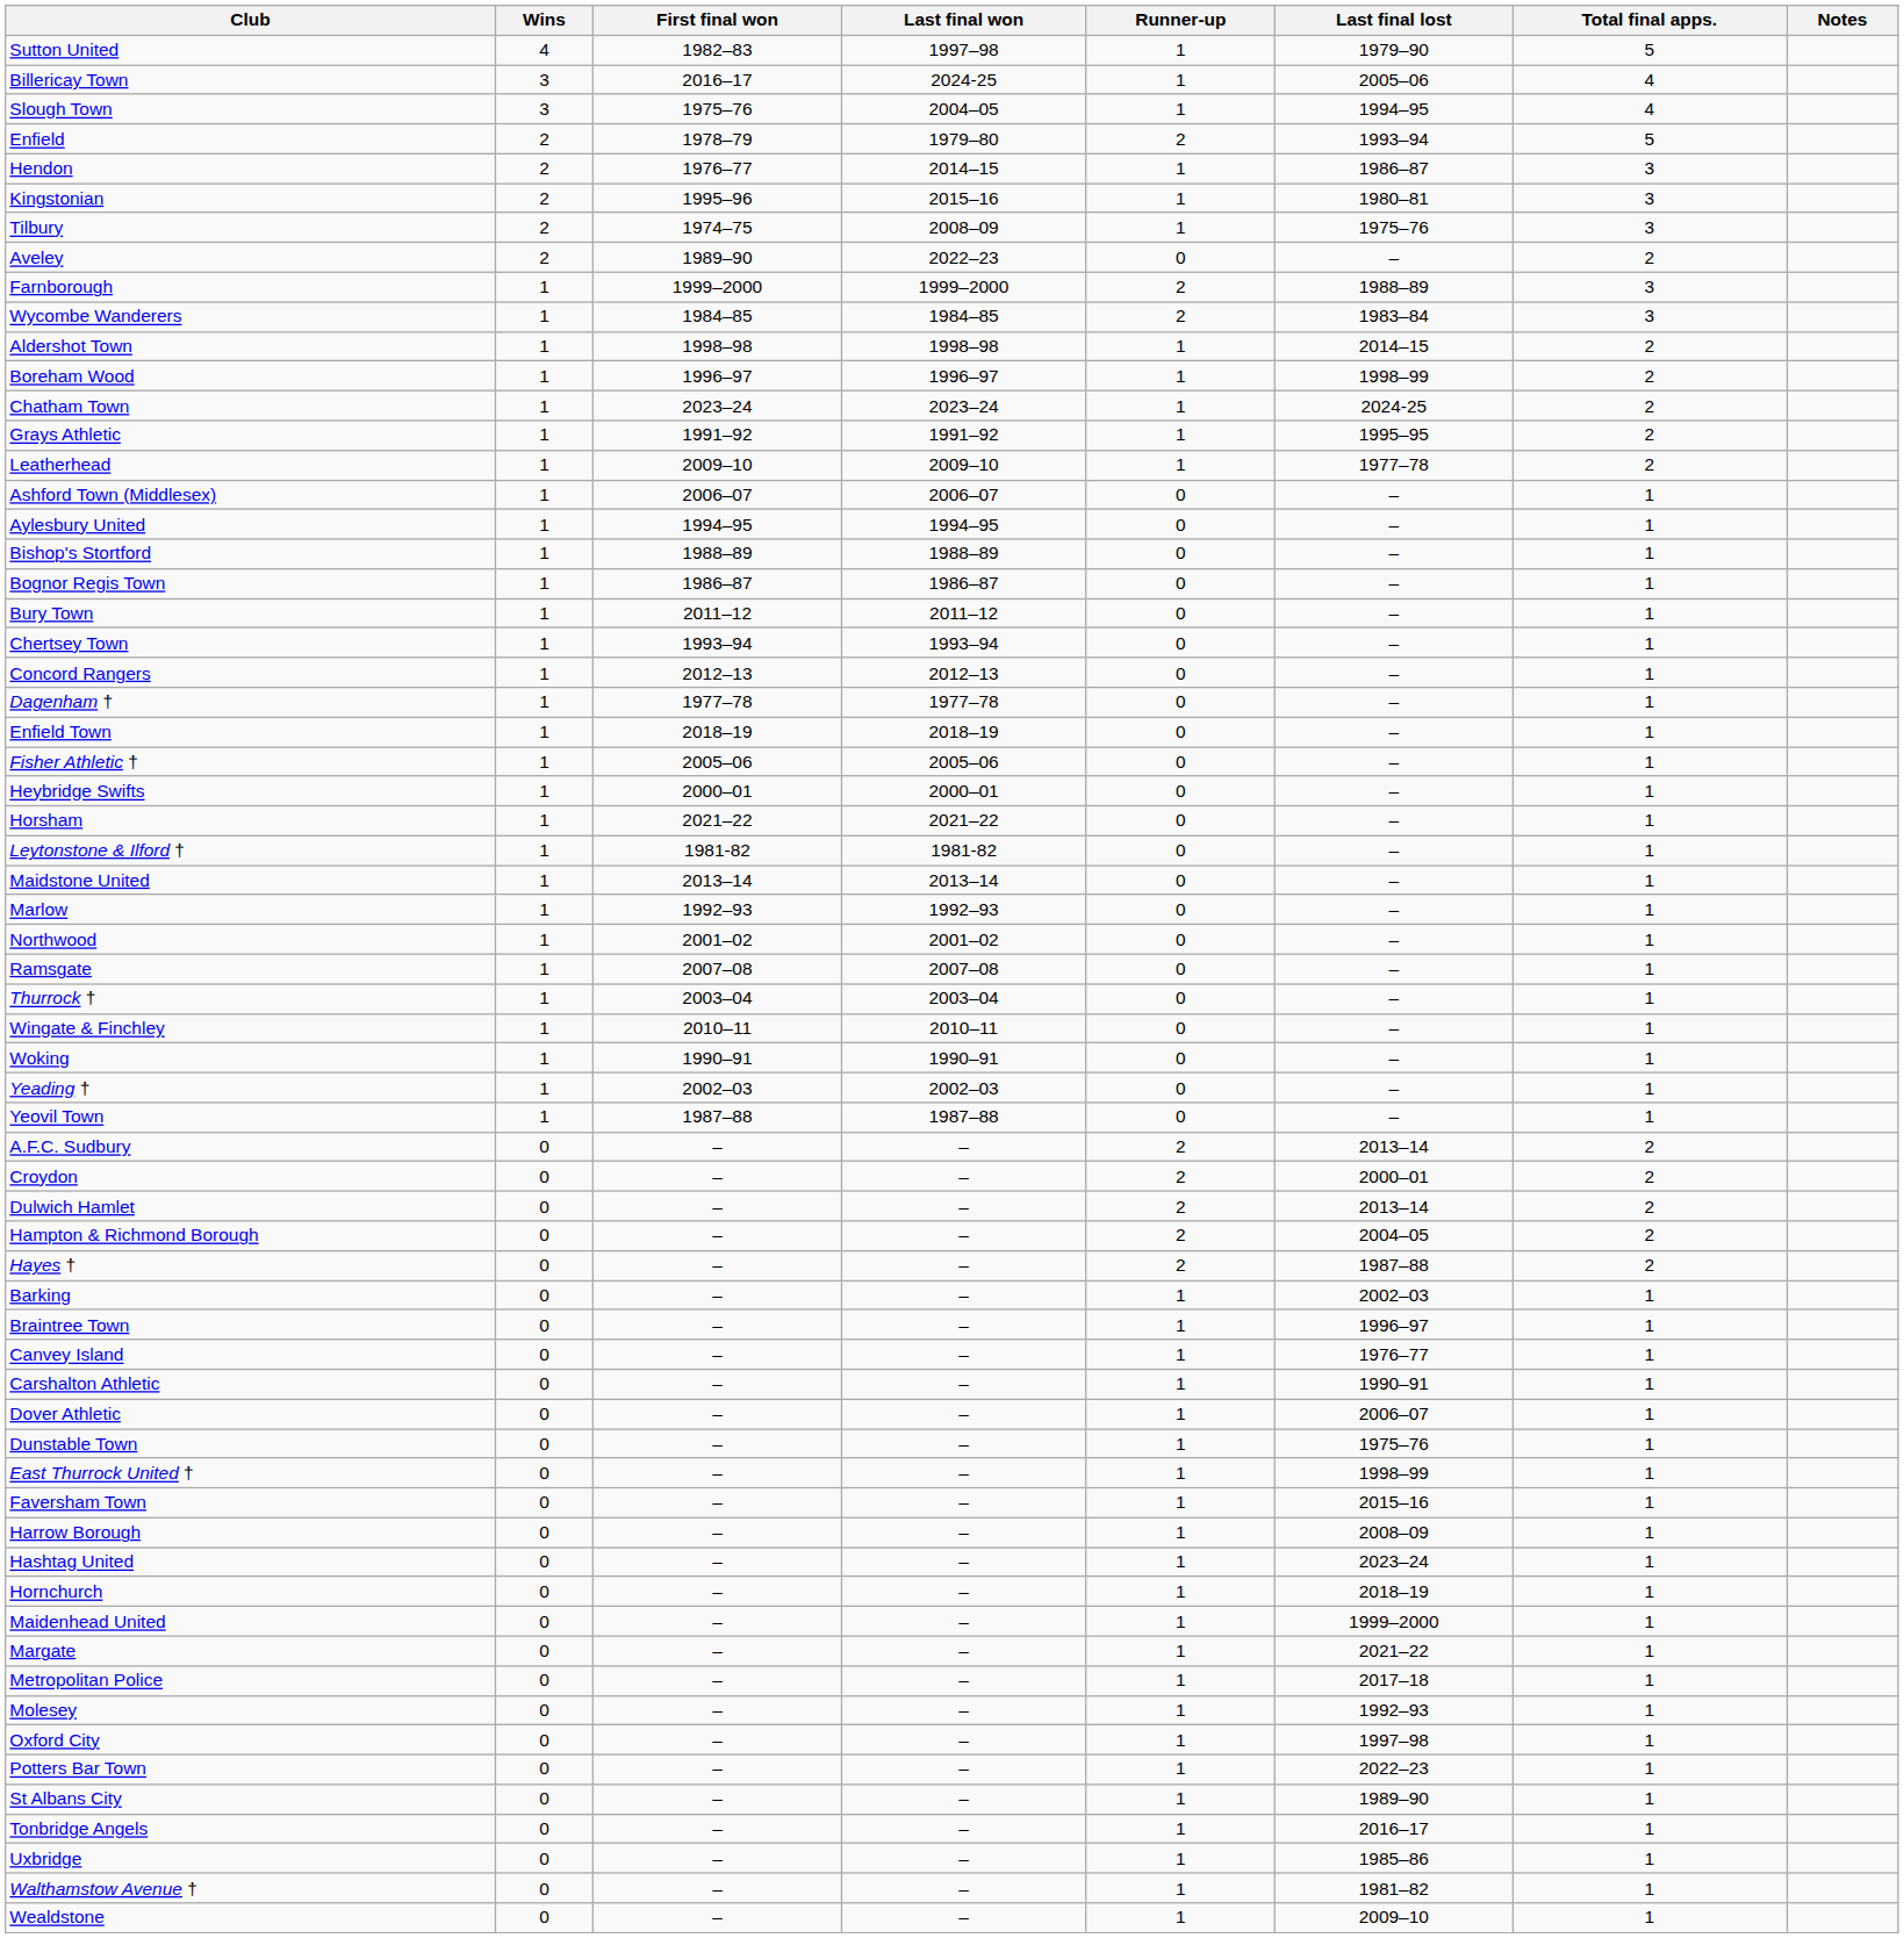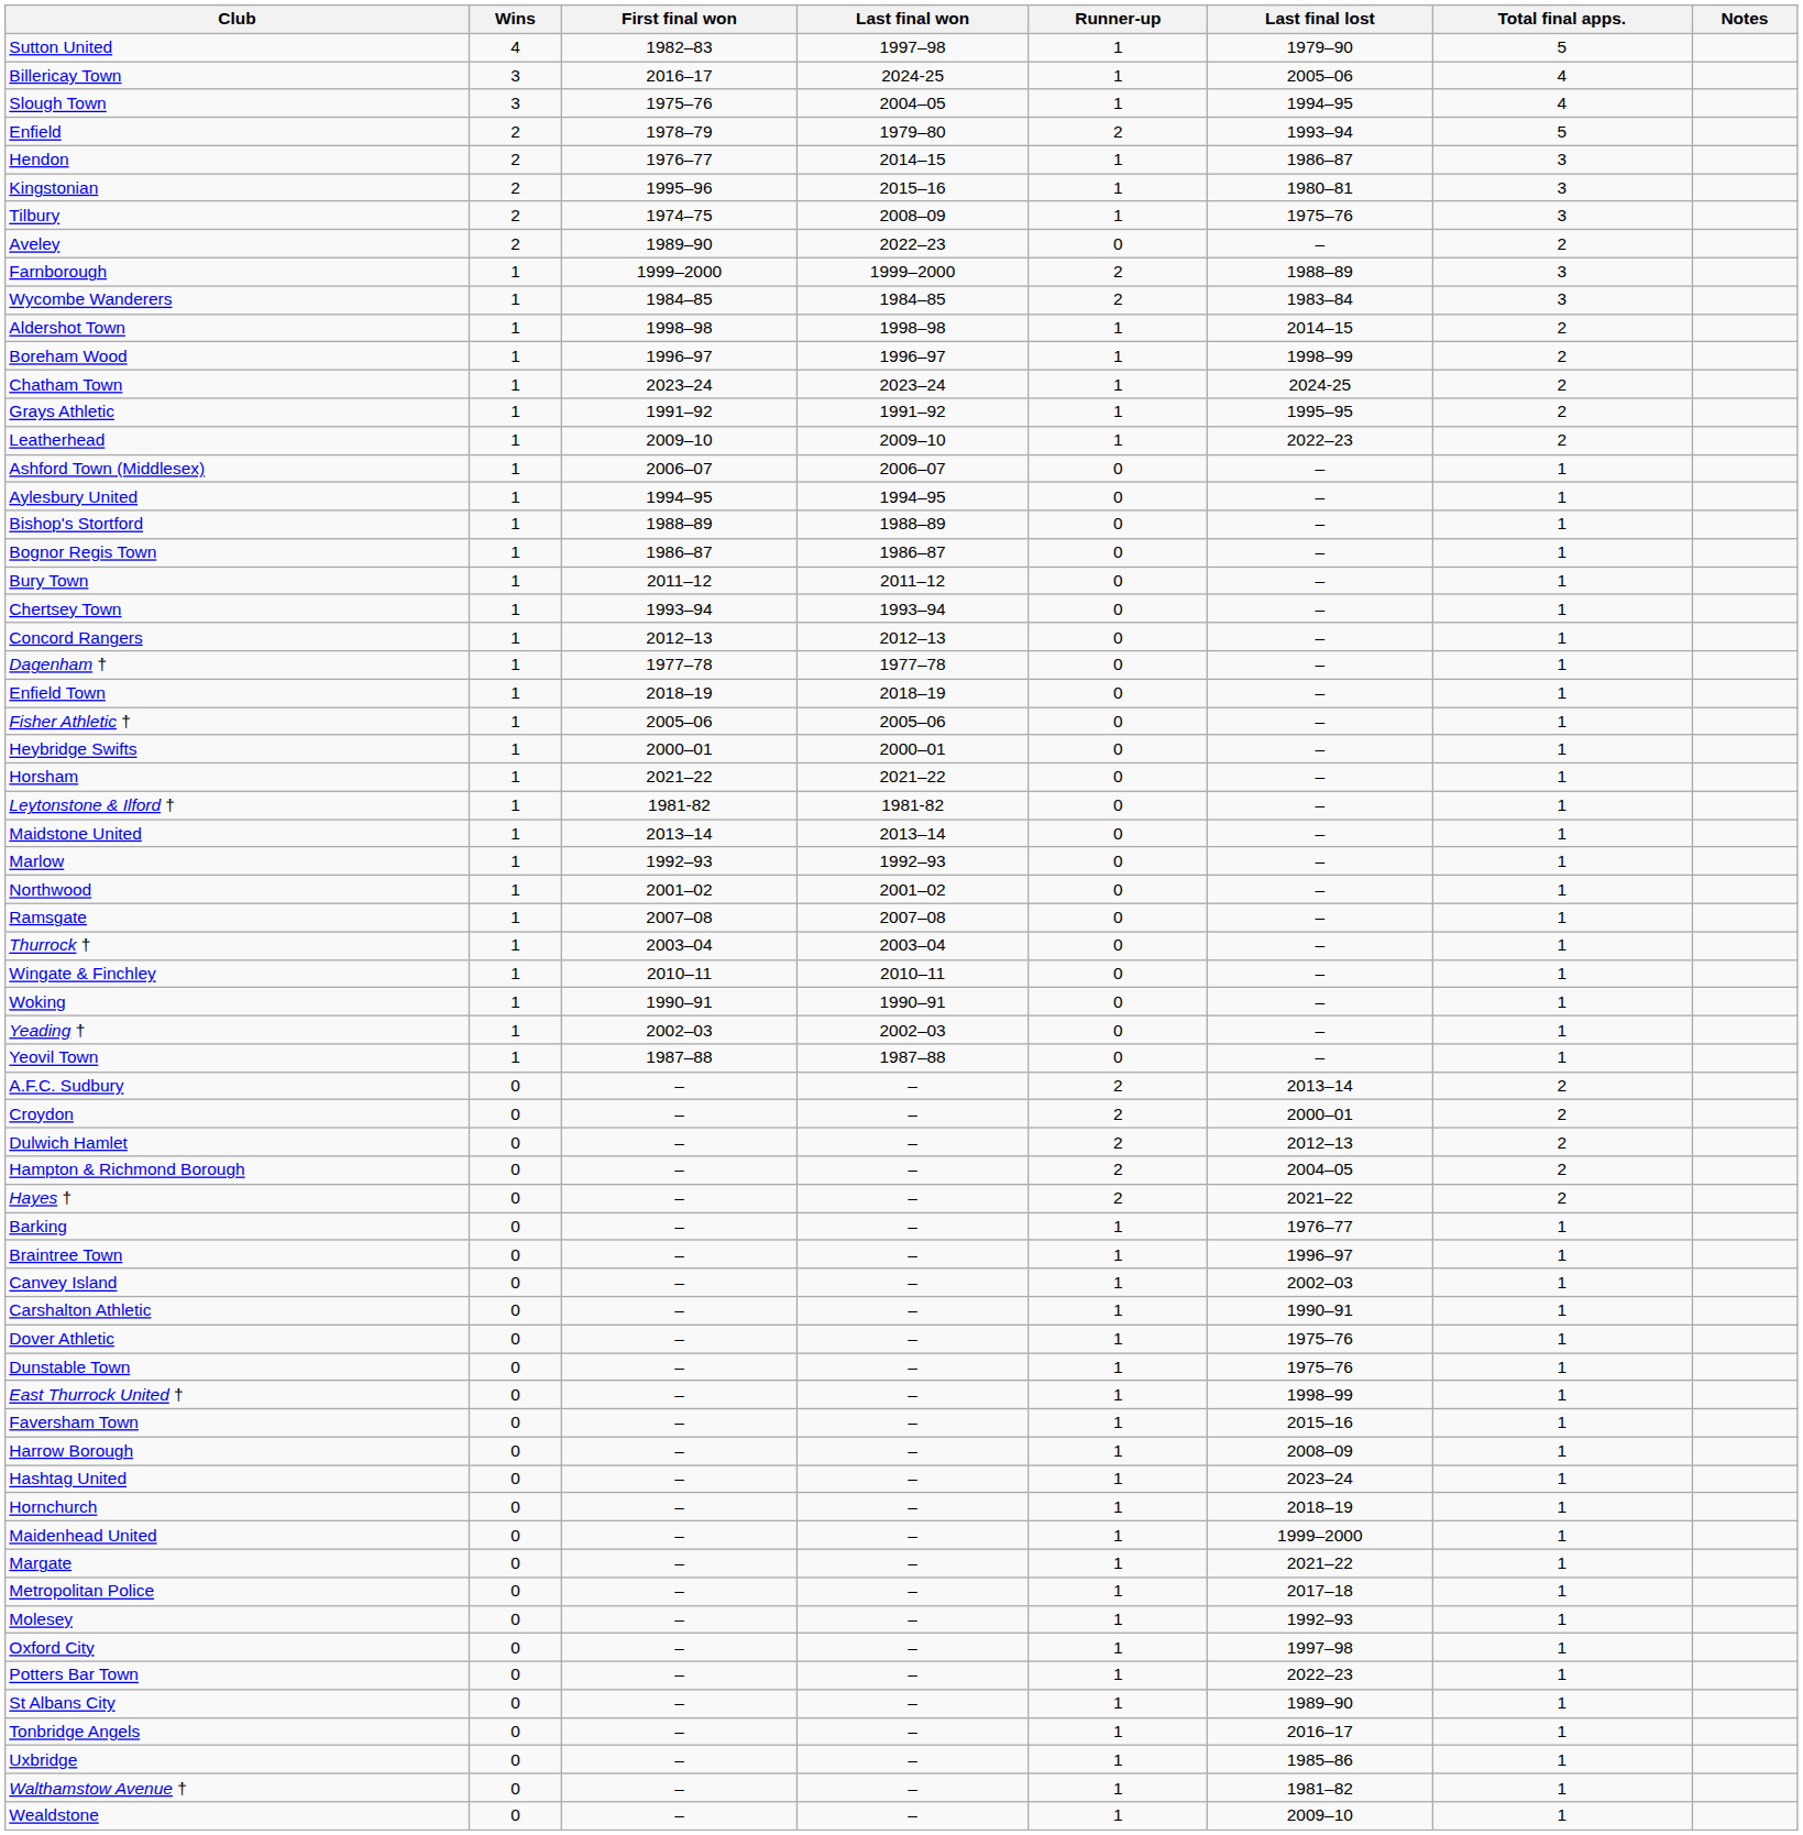Leatherhead | Last final lost: 1977–78 -> 2022–23
Dulwich Hamlet | Last final lost: 2013–14 -> 2012–13
Hayes † | Last final lost: 1987–88 -> 2021–22
Barking | Last final lost: 2002–03 -> 1976–77
Canvey Island | Last final lost: 1976–77 -> 2002–03
Dover Athletic | Last final lost: 2006–07 -> 1975–76
